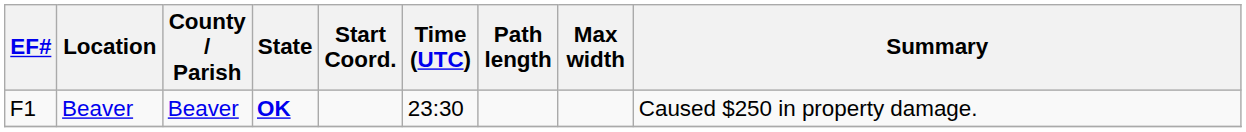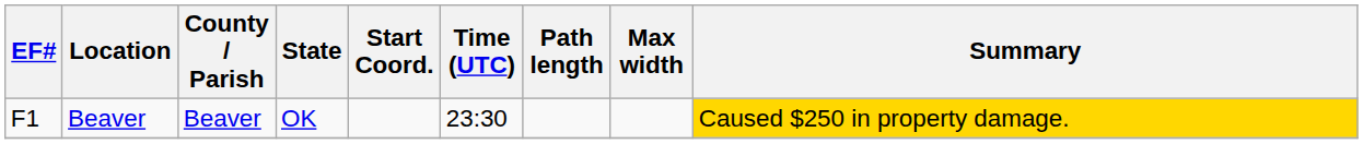row 2 | State: bold -> normal
row 2 | Summary: no background -> gold background
